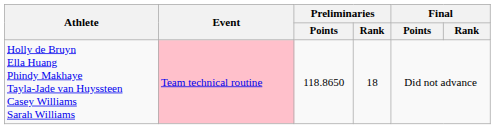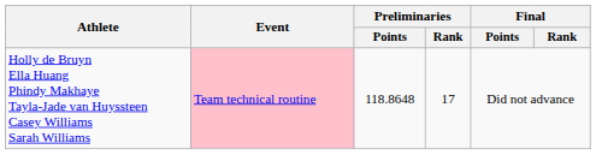row 3 | Preliminaries / Points: 118.8650 -> 118.8648
row 3 | Preliminaries / Rank: 18 -> 17
